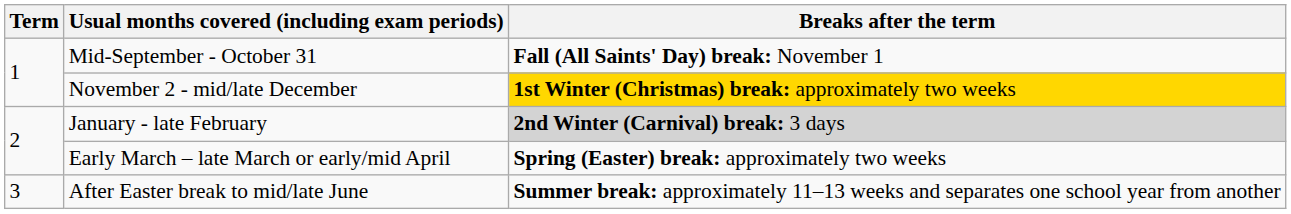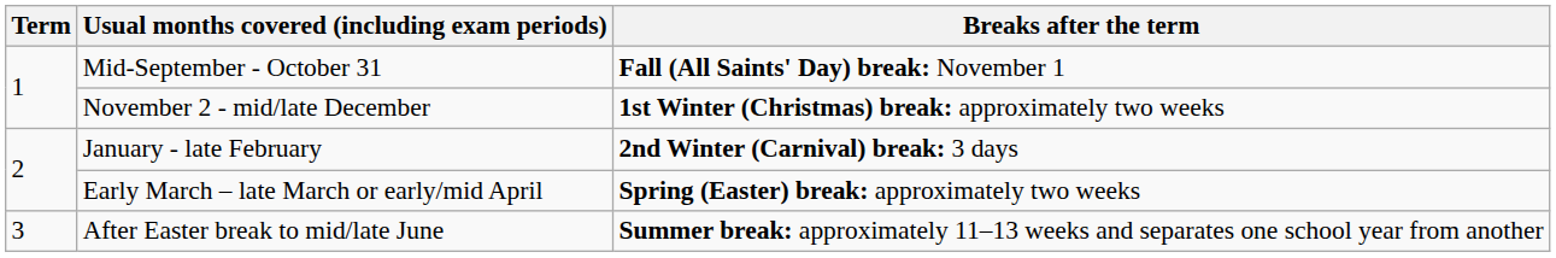November 2 - mid/late December | Breaks after the term: gold background -> no background
January - late February | Breaks after the term: lightgrey background -> no background
